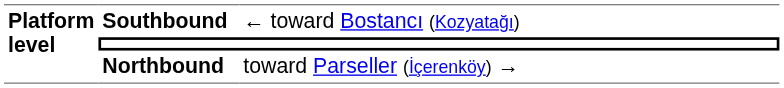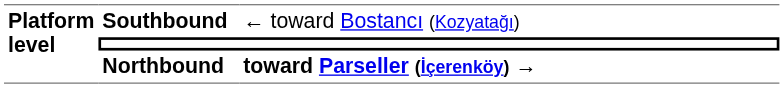Northbound | column 3: normal -> bold
